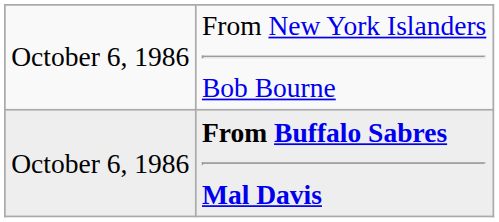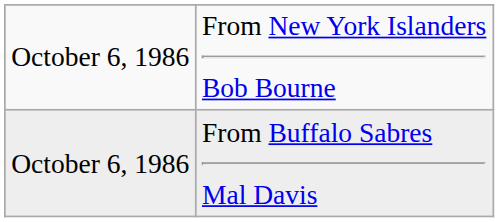row 2 | column 2: bold -> normal
